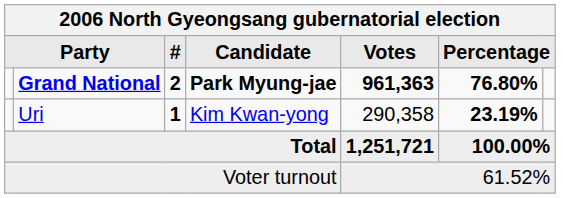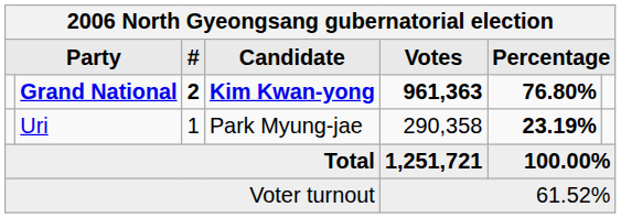Grand National | Candidate: Park Myung-jae -> Kim Kwan-yong
Uri | #: bold -> normal
Uri | Candidate: Kim Kwan-yong -> Park Myung-jae
